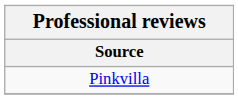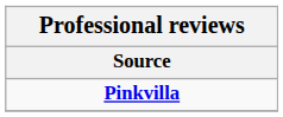row 3 | column 1: normal -> bold
